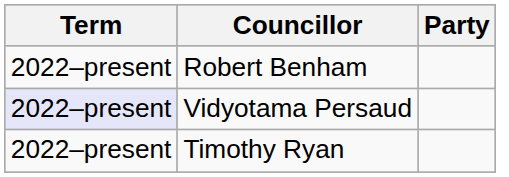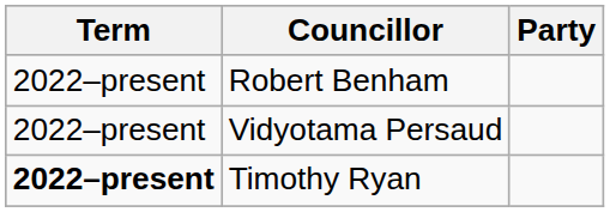Vidyotama Persaud | Term: lavender background -> no background
Timothy Ryan | Term: normal -> bold
